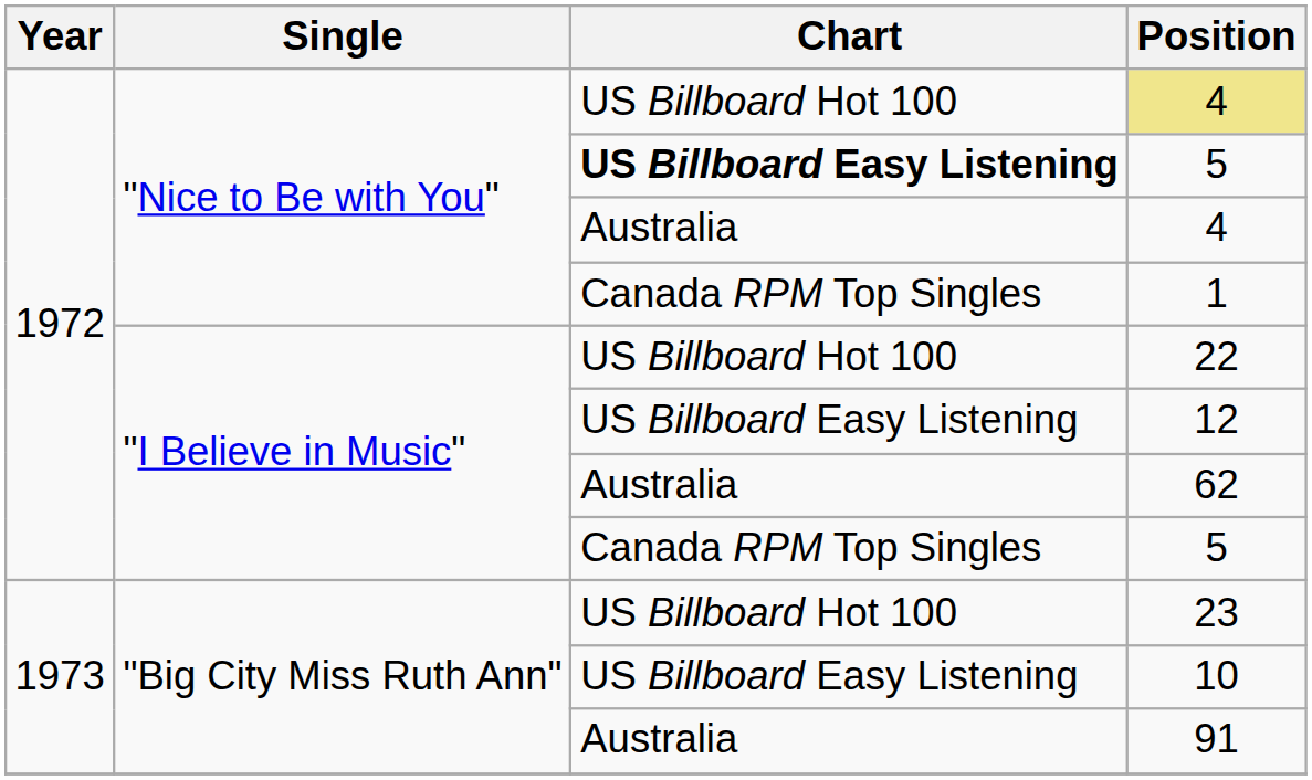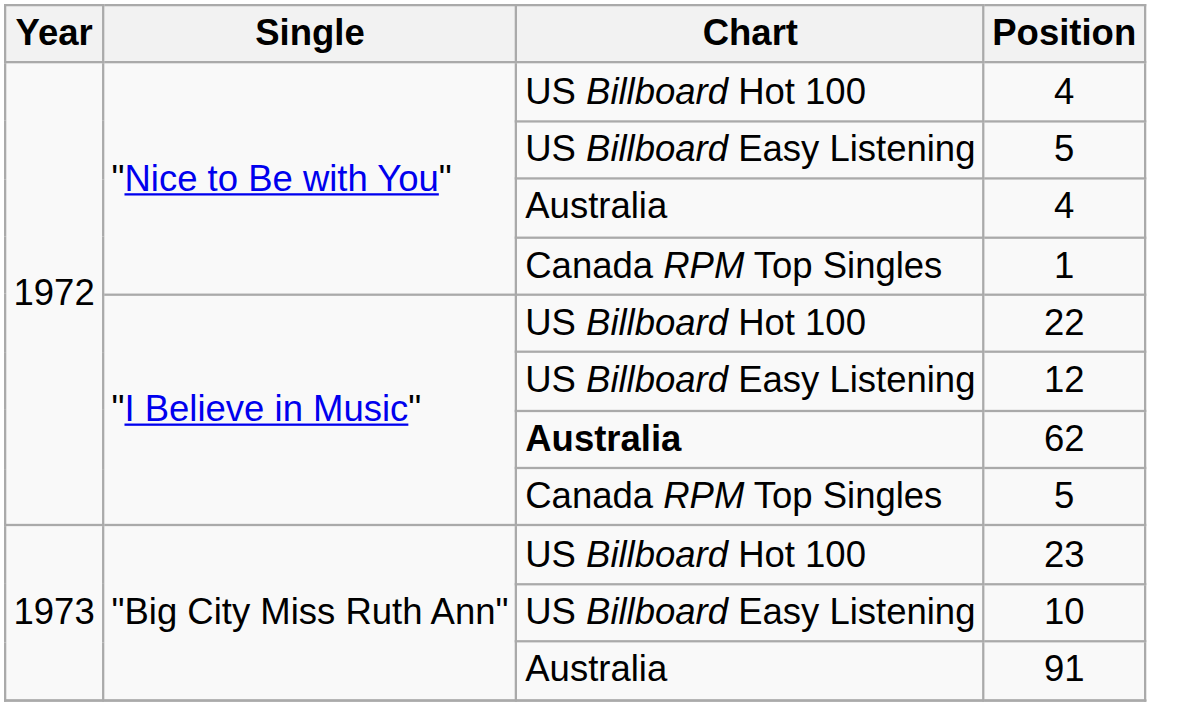US Billboard Hot 100 / 4 | Position: khaki background -> no background
US Billboard Easy Listening / 5 | Chart: bold -> normal
62 | Chart: normal -> bold
